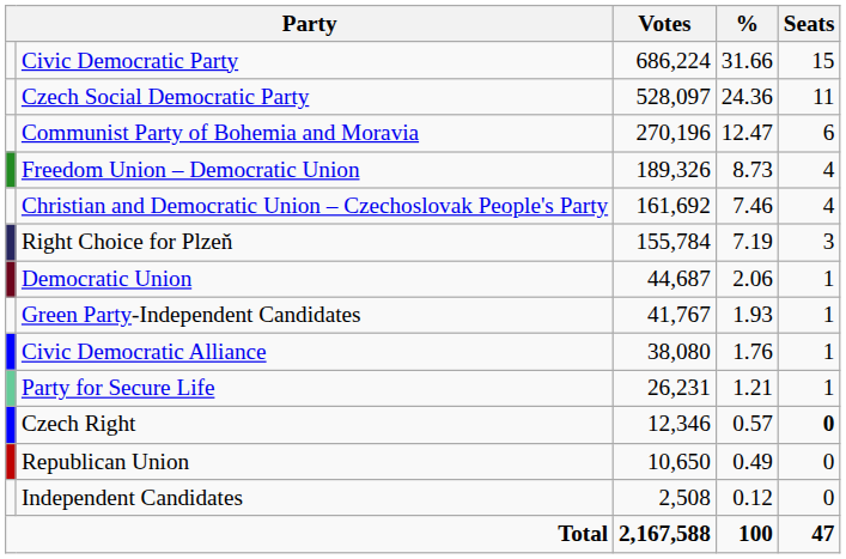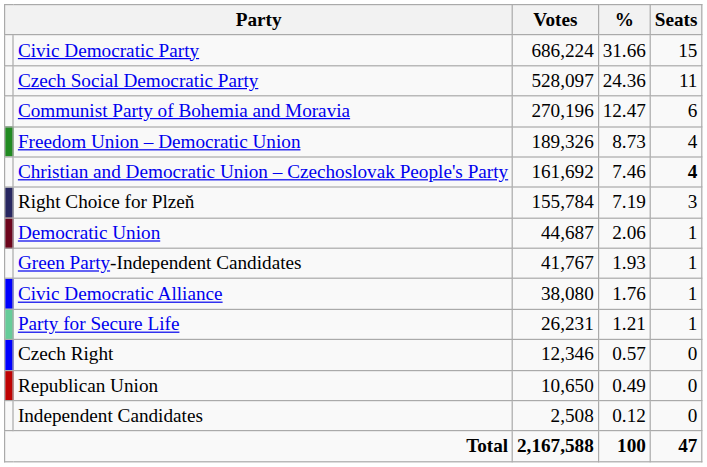Christian and Democratic Union – Czechoslovak People's Party | Seats: normal -> bold
Czech Right | Seats: bold -> normal
